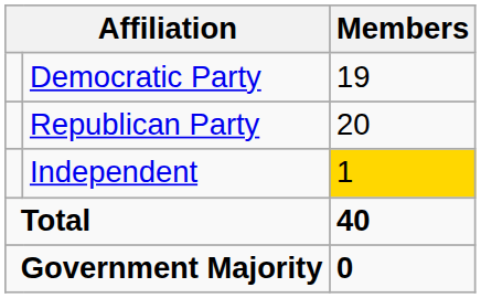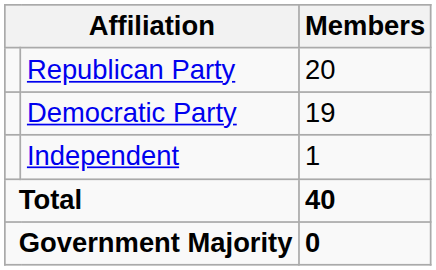rows swapped: Republican Party <-> Democratic Party
Independent | Members: gold background -> no background
